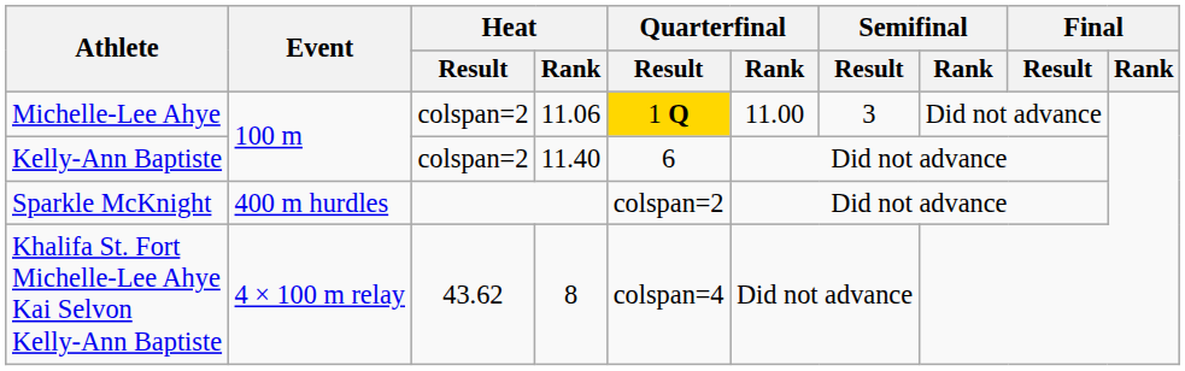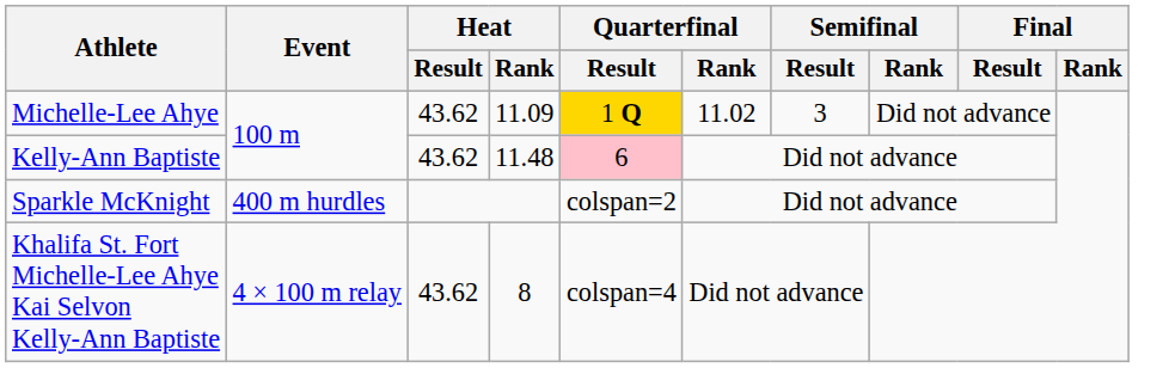Michelle-Lee Ahye | Heat / Result: colspan=2 -> 43.62
Michelle-Lee Ahye | Heat / Rank: 11.06 -> 11.09
Michelle-Lee Ahye | Quarterfinal / Rank: 11.00 -> 11.02
Kelly-Ann Baptiste | Heat / Result: colspan=2 -> 43.62
Kelly-Ann Baptiste | Heat / Rank: 11.40 -> 11.48
Kelly-Ann Baptiste | Quarterfinal / Result: no background -> pink background
